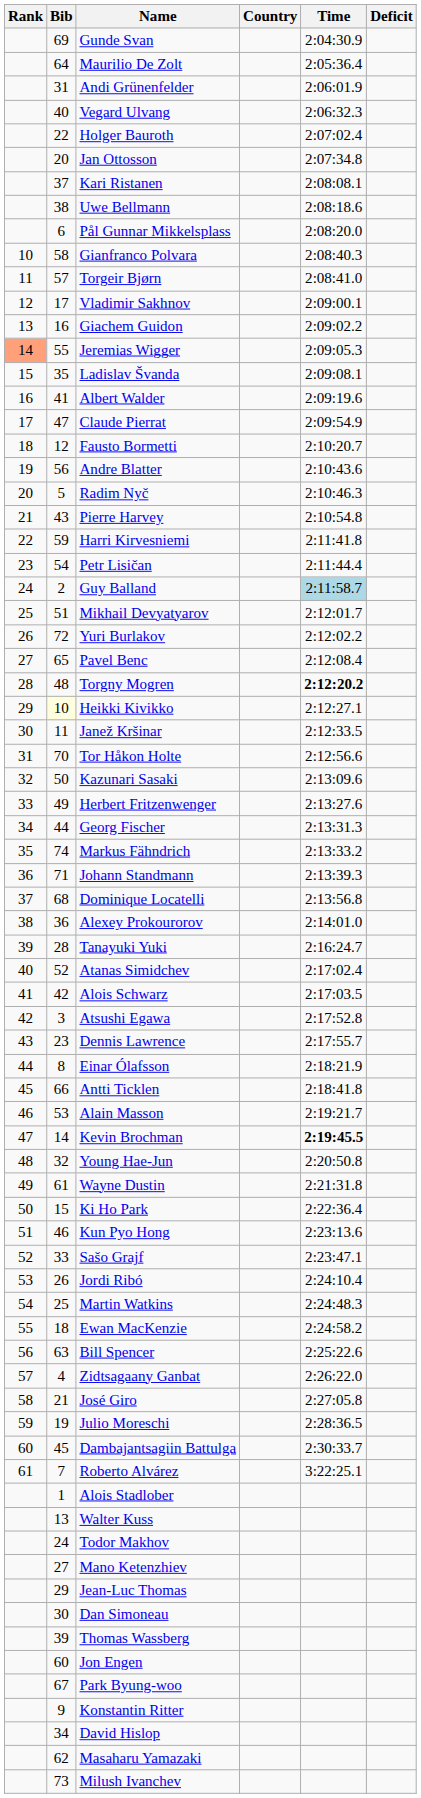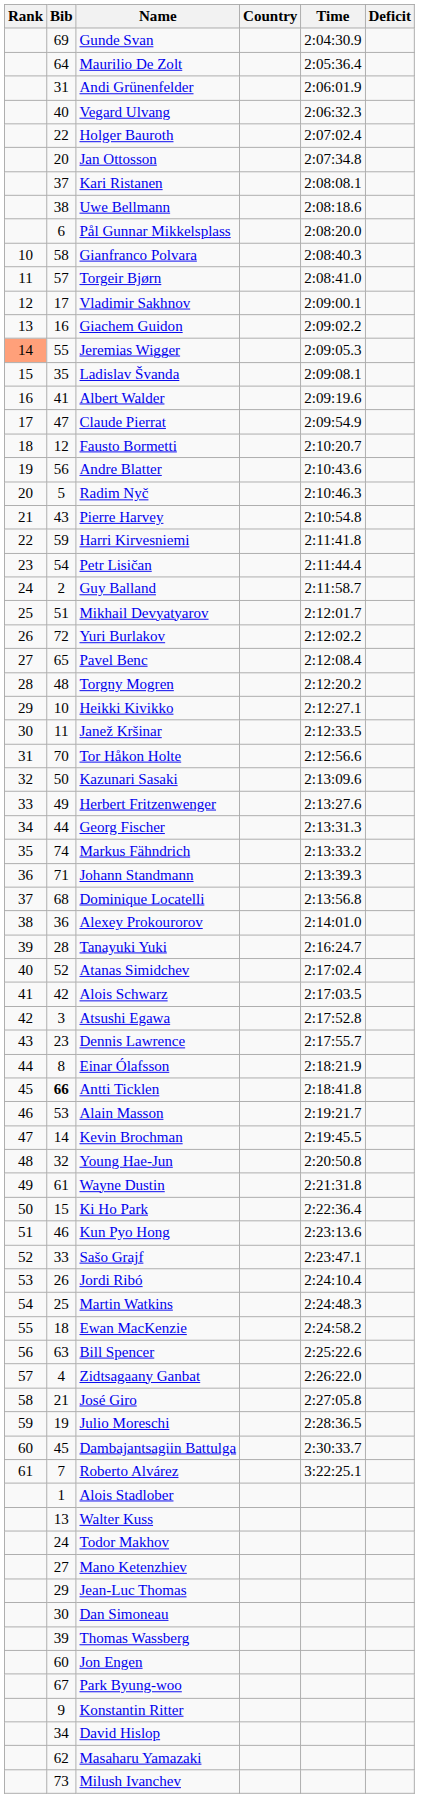Guy Balland | Time: lightblue background -> no background
Torgny Mogren | Time: bold -> normal
Heikki Kivikko | Bib: lightyellow background -> no background
Antti Ticklen | Bib: normal -> bold
Kevin Brochman | Time: bold -> normal
